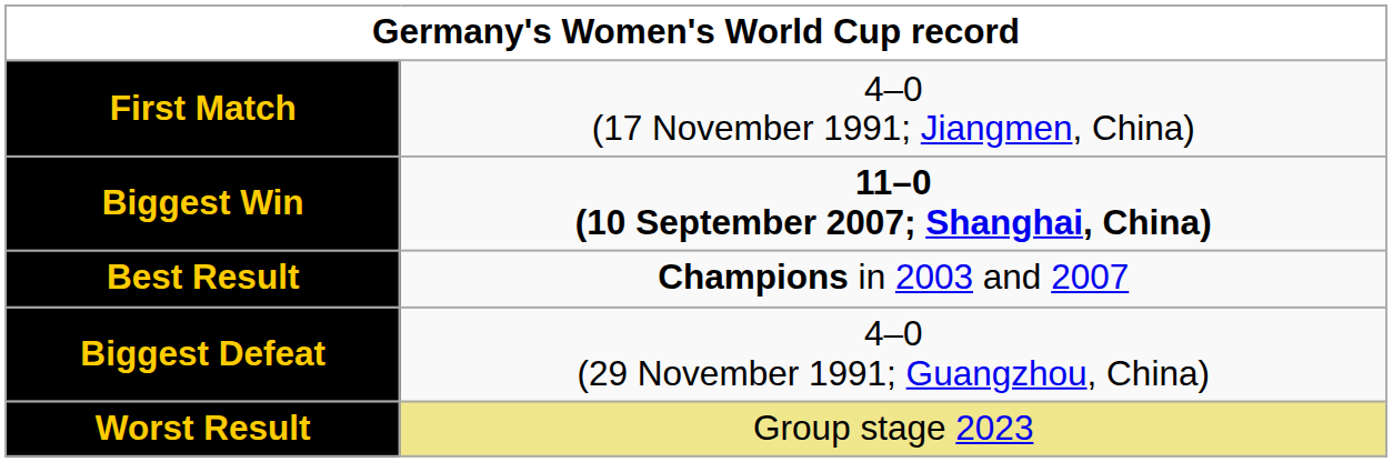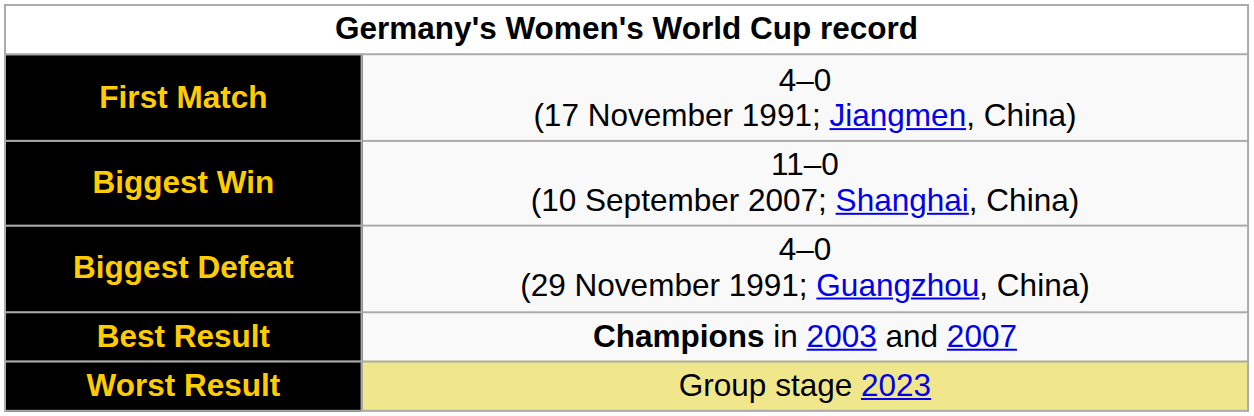Biggest Win | column 2: bold -> normal
rows swapped: Biggest Defeat <-> Best Result
